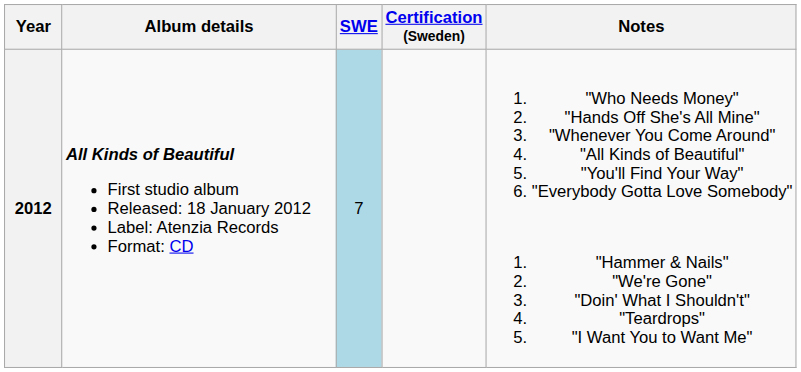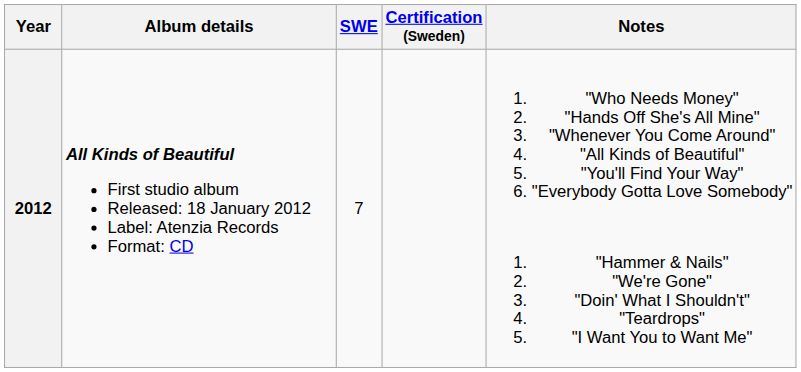row 2 | SWE: lightblue background -> no background
